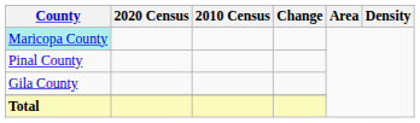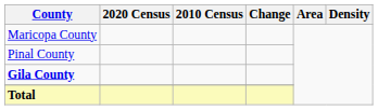Maricopa County | County: paleturquoise background -> no background
Gila County | County: normal -> bold
